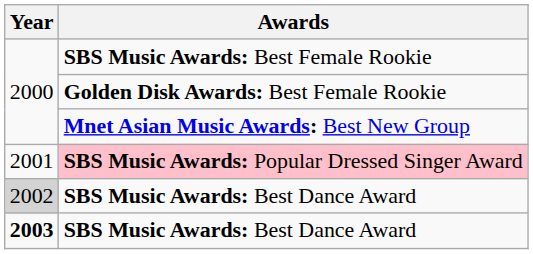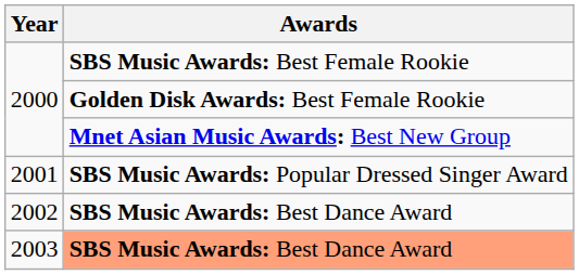row 5 | Awards: pink background -> no background
row 6 | Year: lightgrey background -> no background
row 7 | Year: bold -> normal
row 7 | Awards: no background -> lightsalmon background
